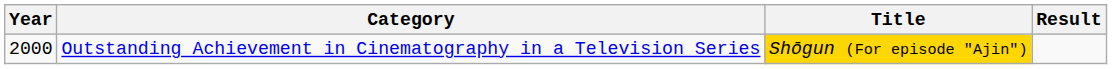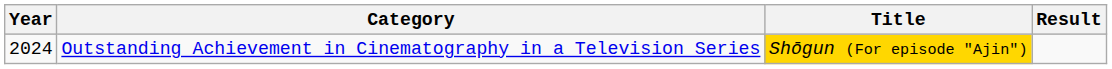row 2 | Year: 2000 -> 2024
